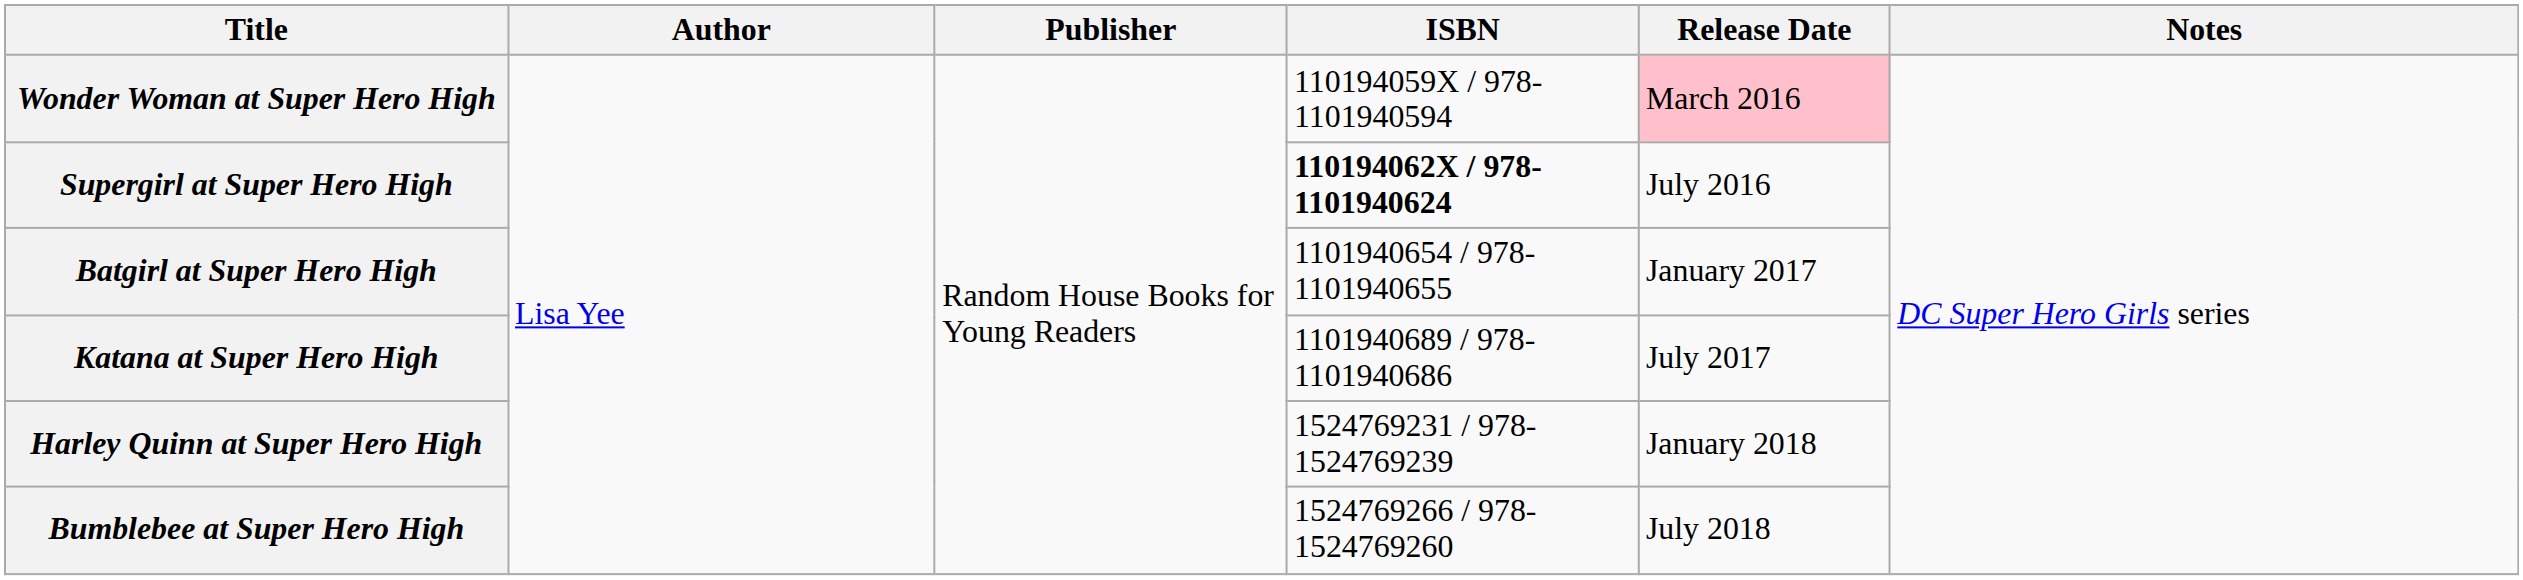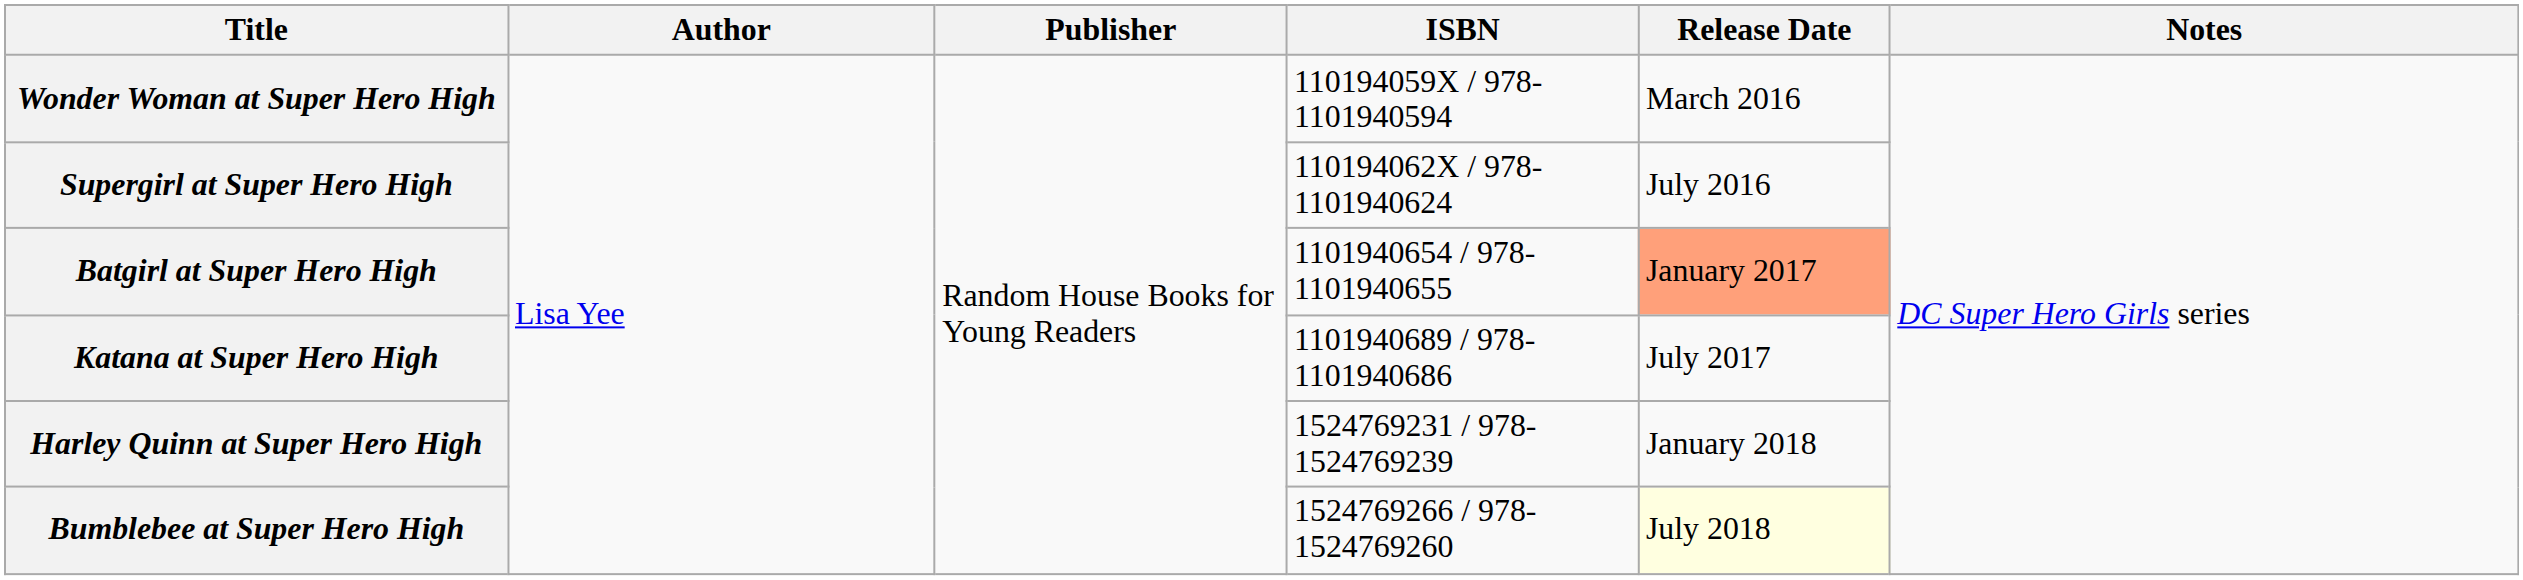Wonder Woman at Super Hero High | Release Date: pink background -> no background
Supergirl at Super Hero High | ISBN: bold -> normal
Batgirl at Super Hero High | Release Date: no background -> lightsalmon background
Bumblebee at Super Hero High | Release Date: no background -> lightyellow background
